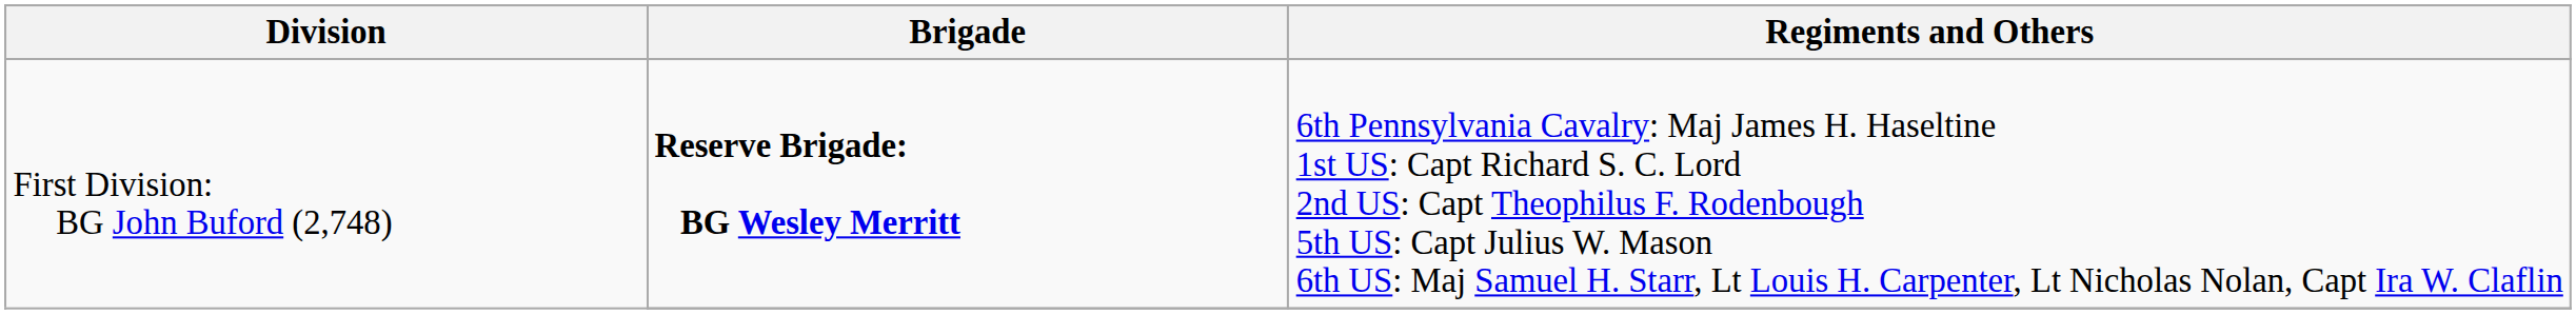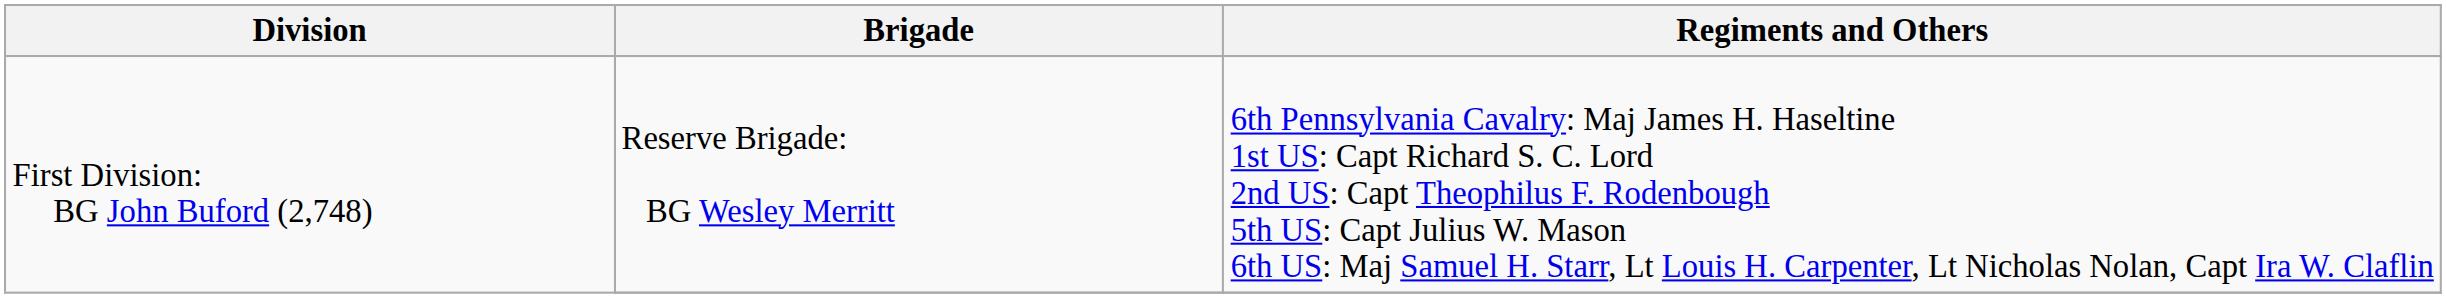Reserve Brigade: BG Wesley Merritt | Brigade: bold -> normal
